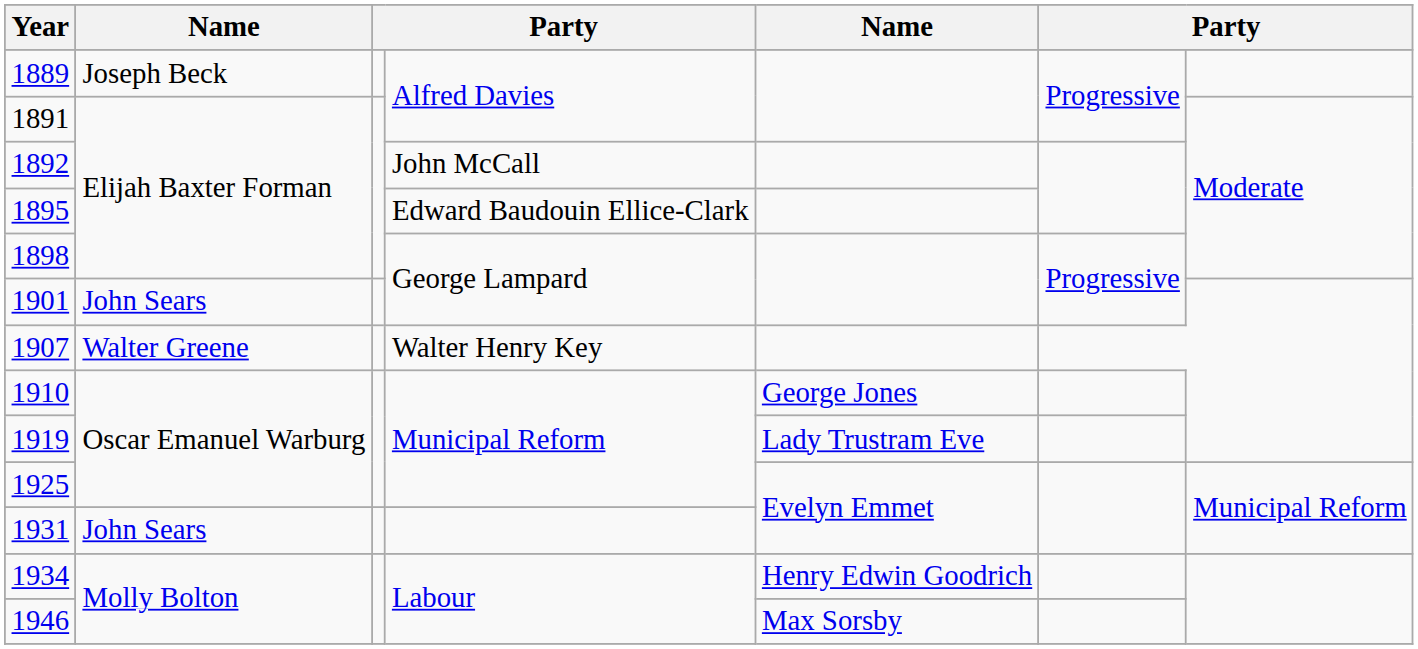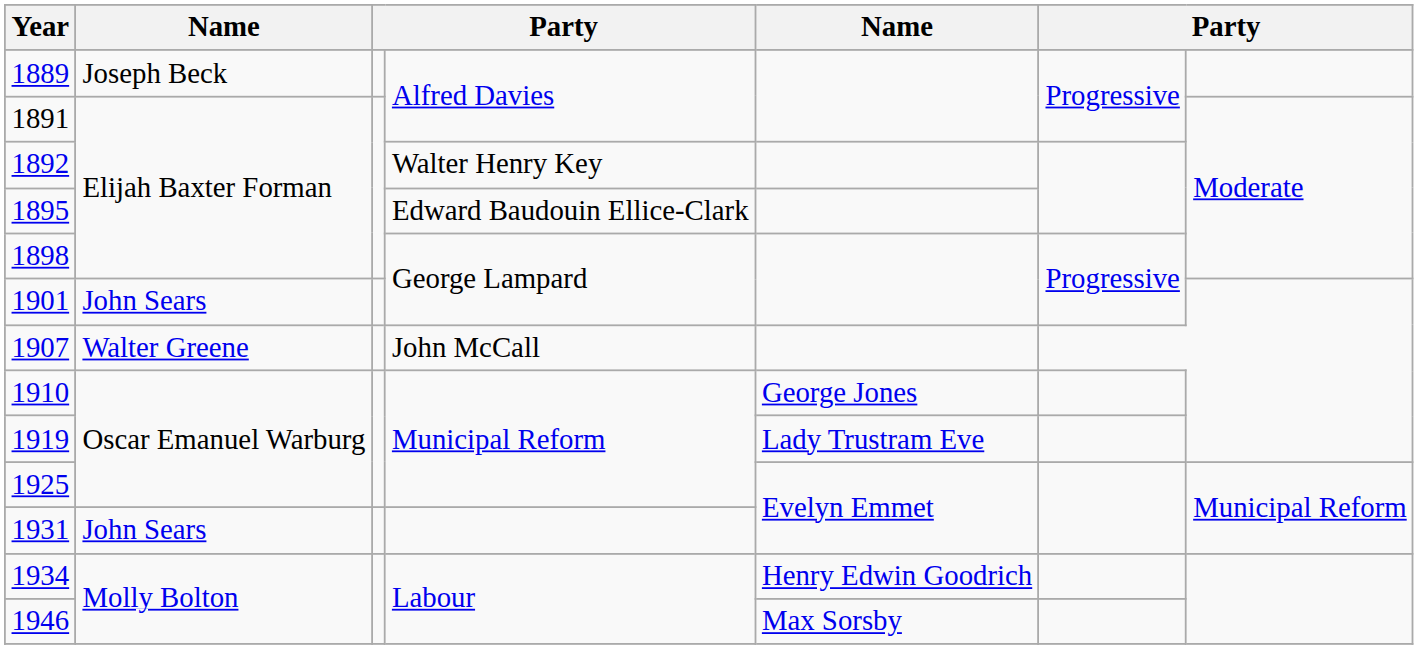1892 | column 4: John McCall -> Walter Henry Key
1907 | column 4: Walter Henry Key -> John McCall
